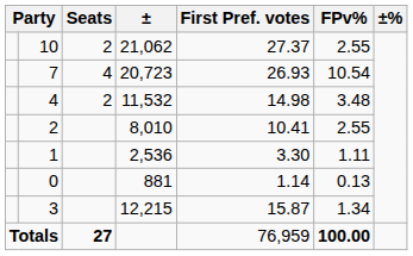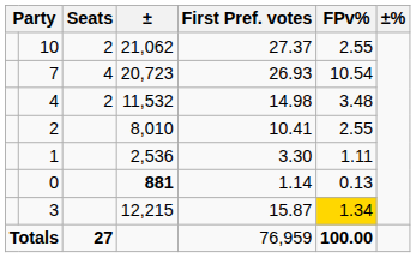0 | ±: normal -> bold
3 | FPv%: no background -> gold background
